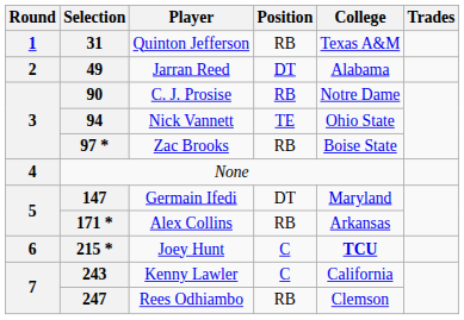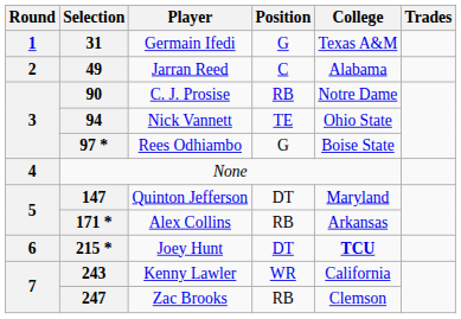31 | Player: Quinton Jefferson -> Germain Ifedi
31 | Position: RB -> G
49 | Position: DT -> C
97 * | Player: Zac Brooks -> Rees Odhiambo
97 * | Position: RB -> G
147 | Player: Germain Ifedi -> Quinton Jefferson
215 * | Position: C -> DT
243 | Position: C -> WR
247 | Player: Rees Odhiambo -> Zac Brooks
